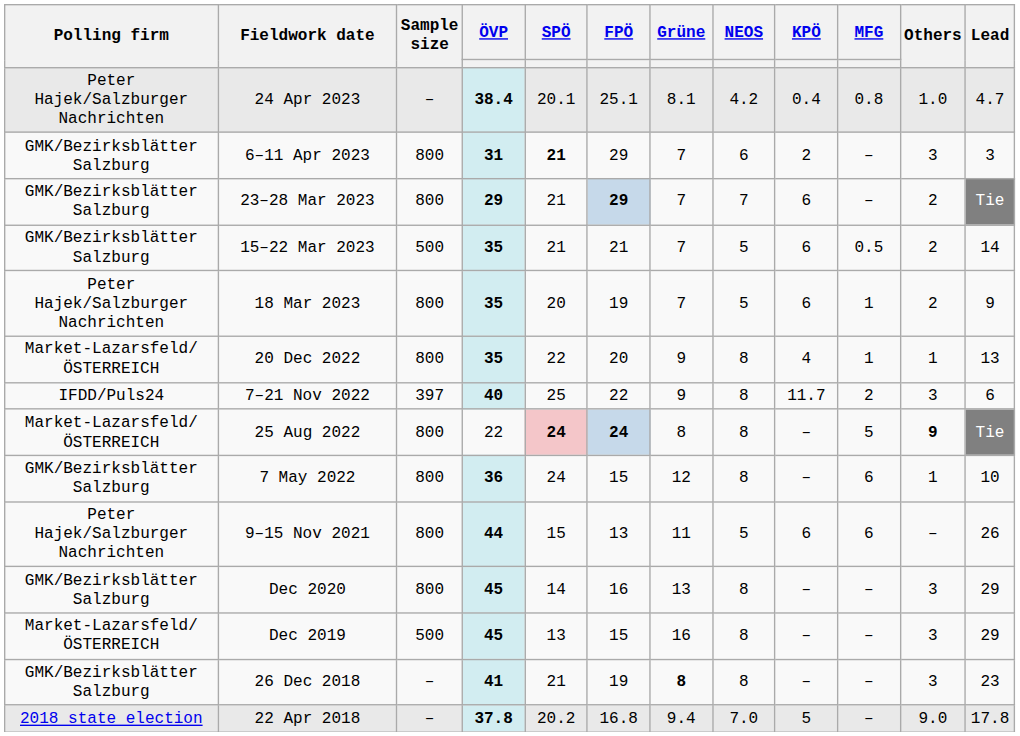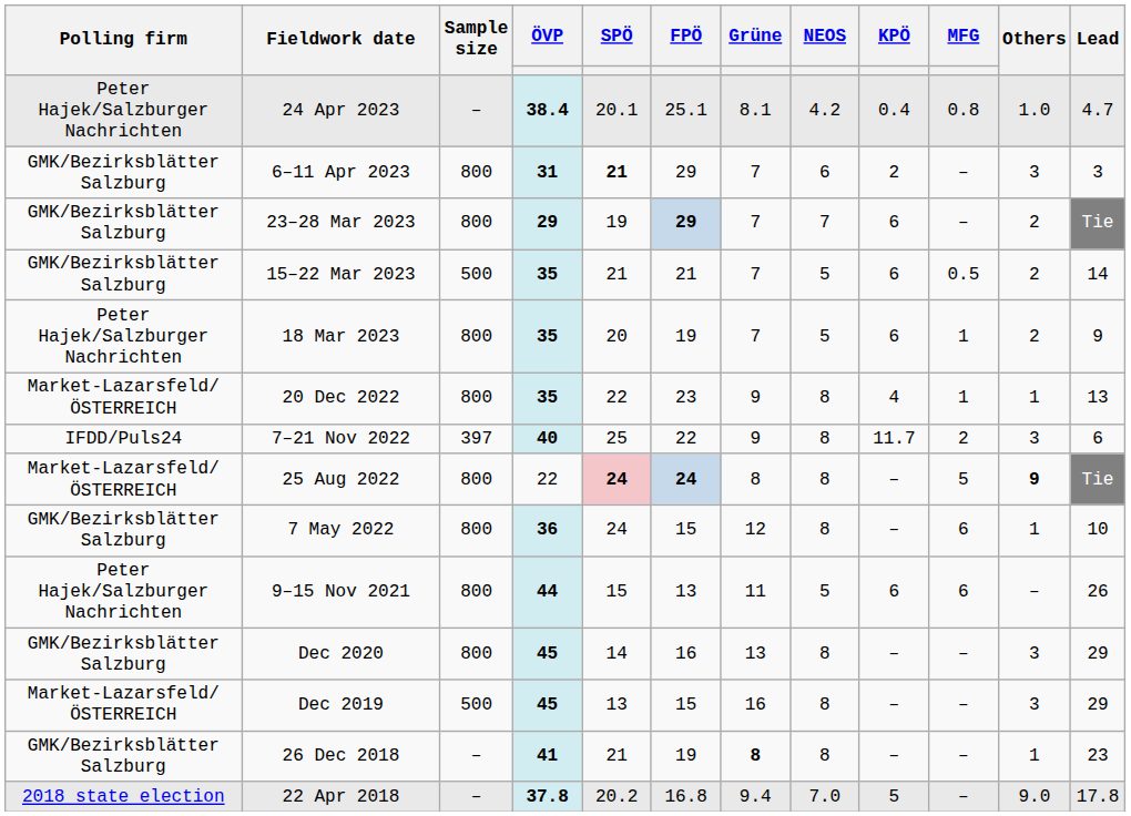23–28 Mar 2023 | SPÖ: 21 -> 19
20 Dec 2022 | FPÖ: 20 -> 23
26 Dec 2018 | Others: 3 -> 1
